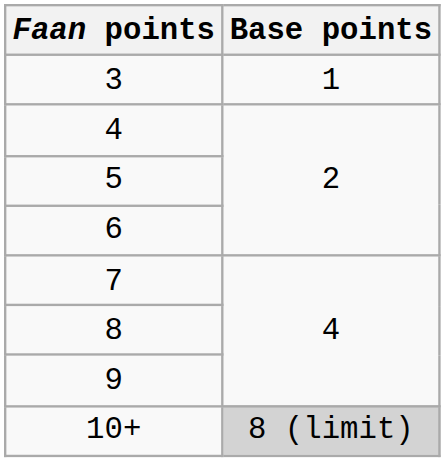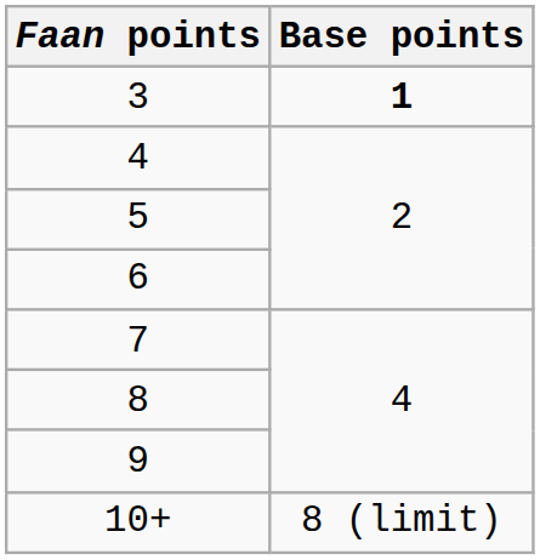3 | Base points: normal -> bold
10+ | Base points: lightgrey background -> no background
